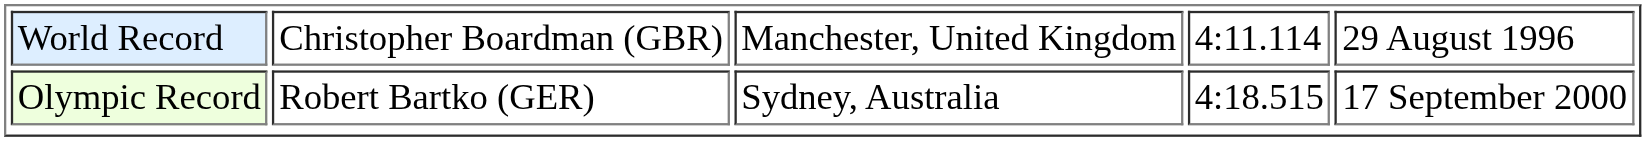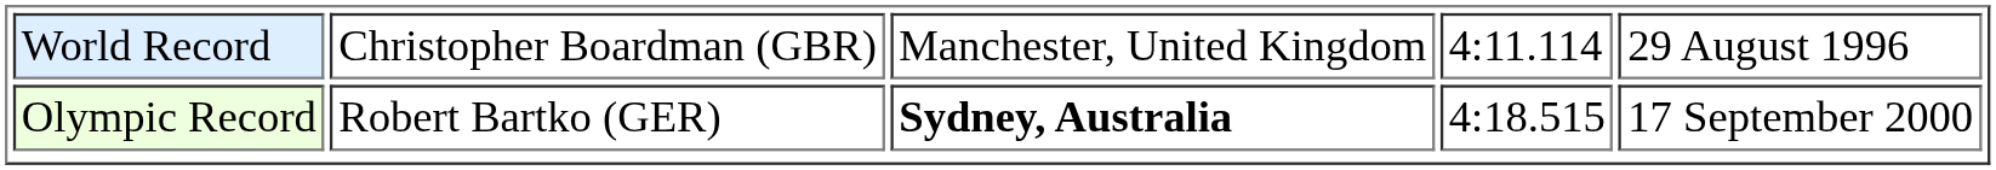Olympic Record | column 3: normal -> bold
